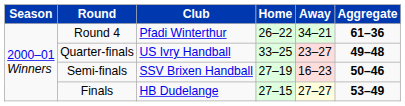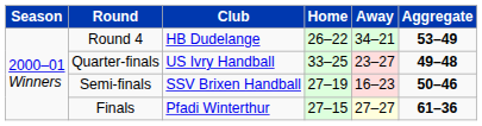Round 4 | Club: Pfadi Winterthur -> HB Dudelange
Round 4 | Aggregate: 61–36 -> 53–49
Finals | Club: HB Dudelange -> Pfadi Winterthur
Finals | Aggregate: 53–49 -> 61–36
